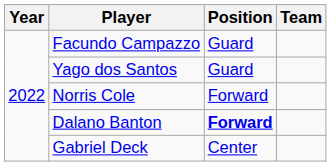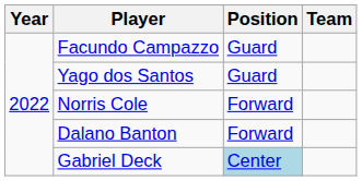Dalano Banton | Position: bold -> normal
Gabriel Deck | Position: no background -> lightblue background
